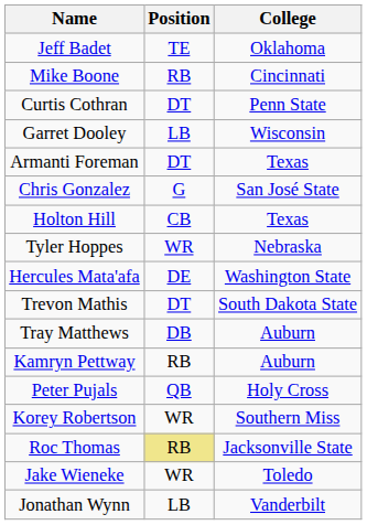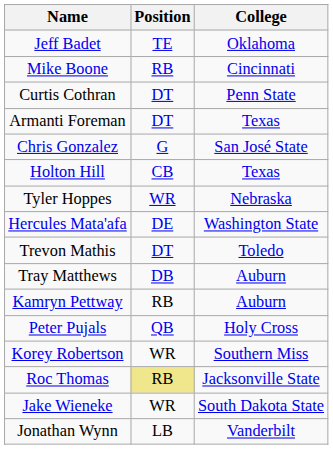- row: Garret Dooley | LB | Wisconsin
Trevon Mathis | College: South Dakota State -> Toledo
Jake Wieneke | College: Toledo -> South Dakota State
